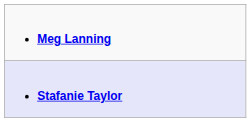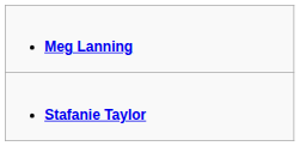row 2 | column 1: lavender background -> no background
